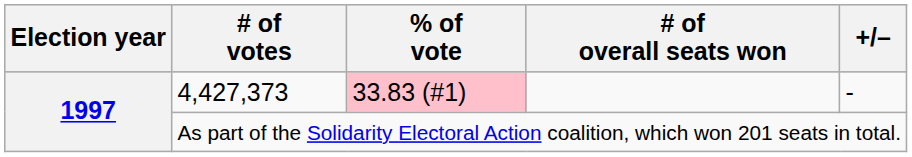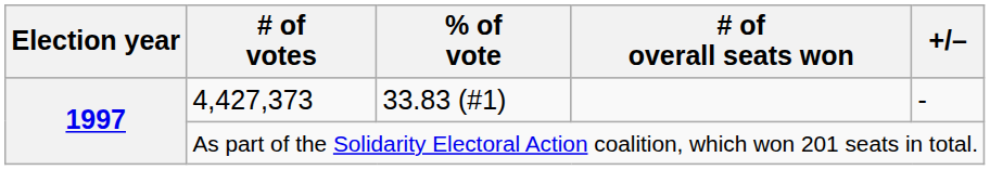4,427,373 | % of vote: pink background -> no background
